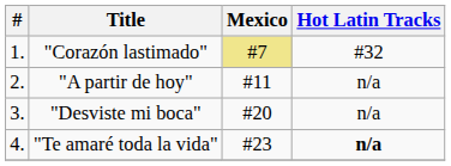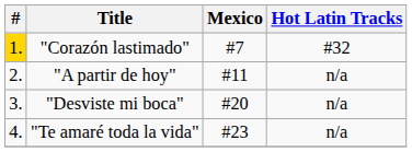"Corazón lastimado" | #: no background -> gold background
"Corazón lastimado" | Mexico: khaki background -> no background
"Te amaré toda la vida" | Hot Latin Tracks: bold -> normal
